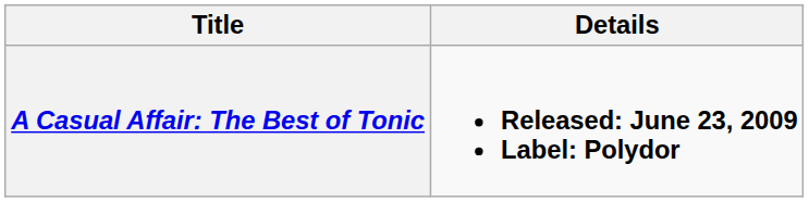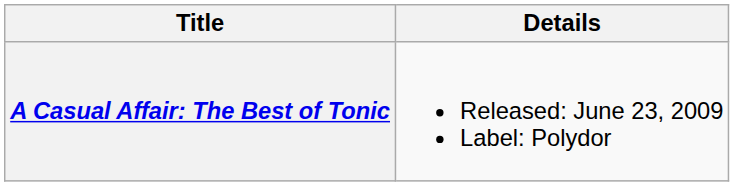A Casual Affair: The Best of Tonic | Details: bold -> normal
